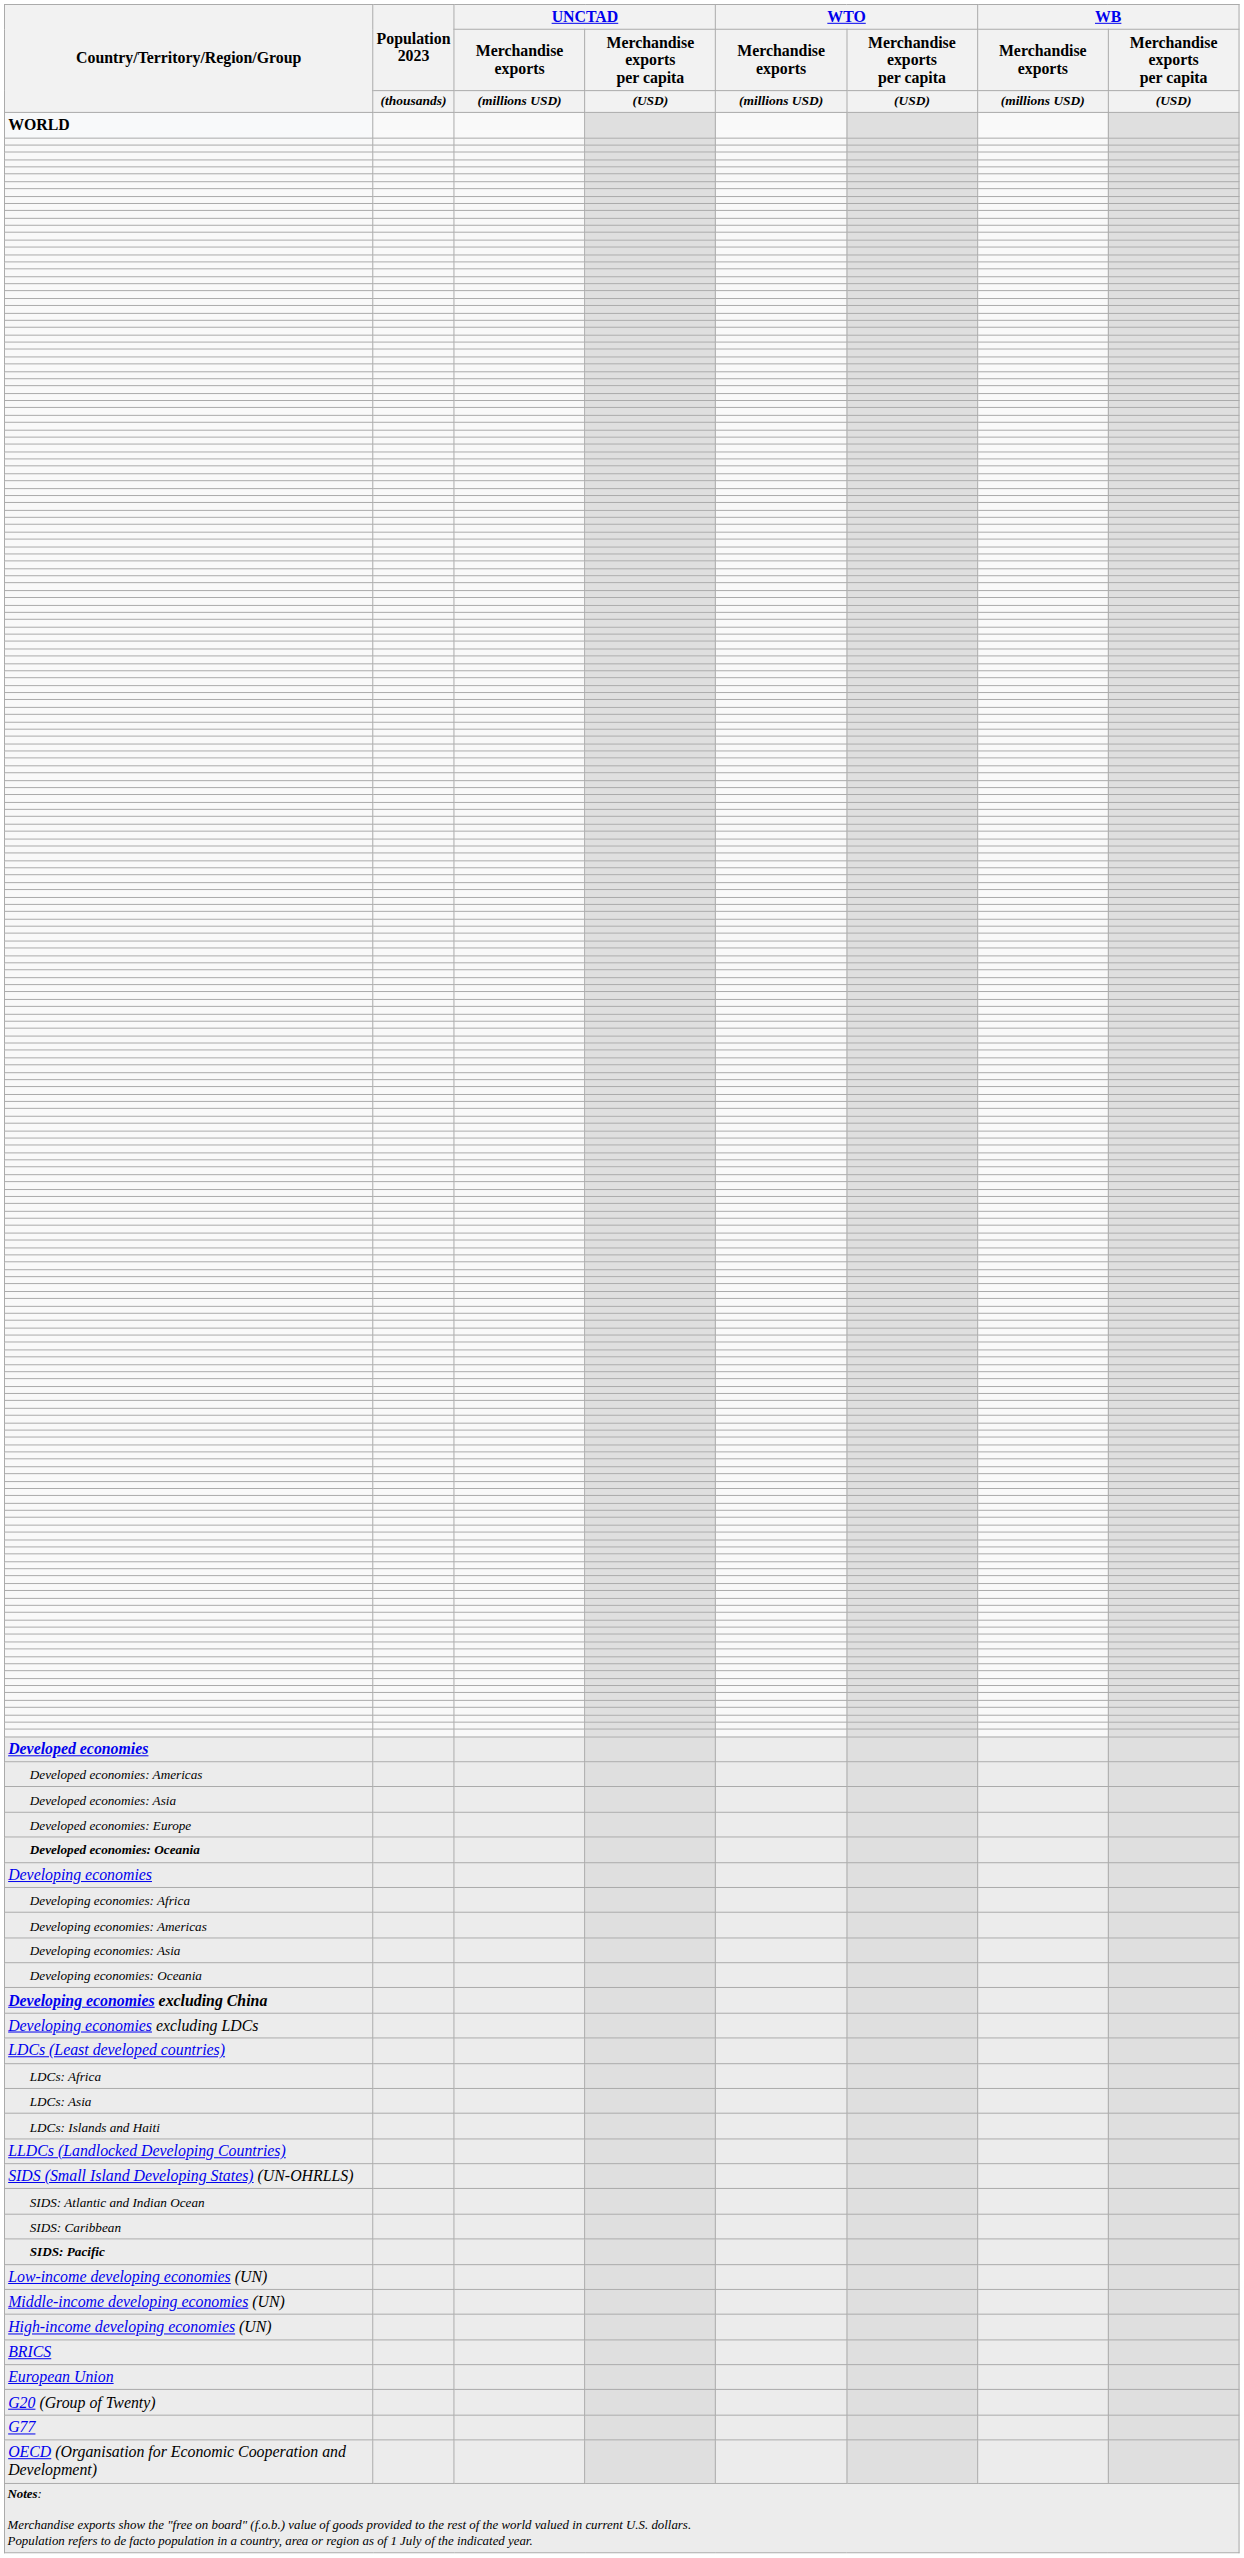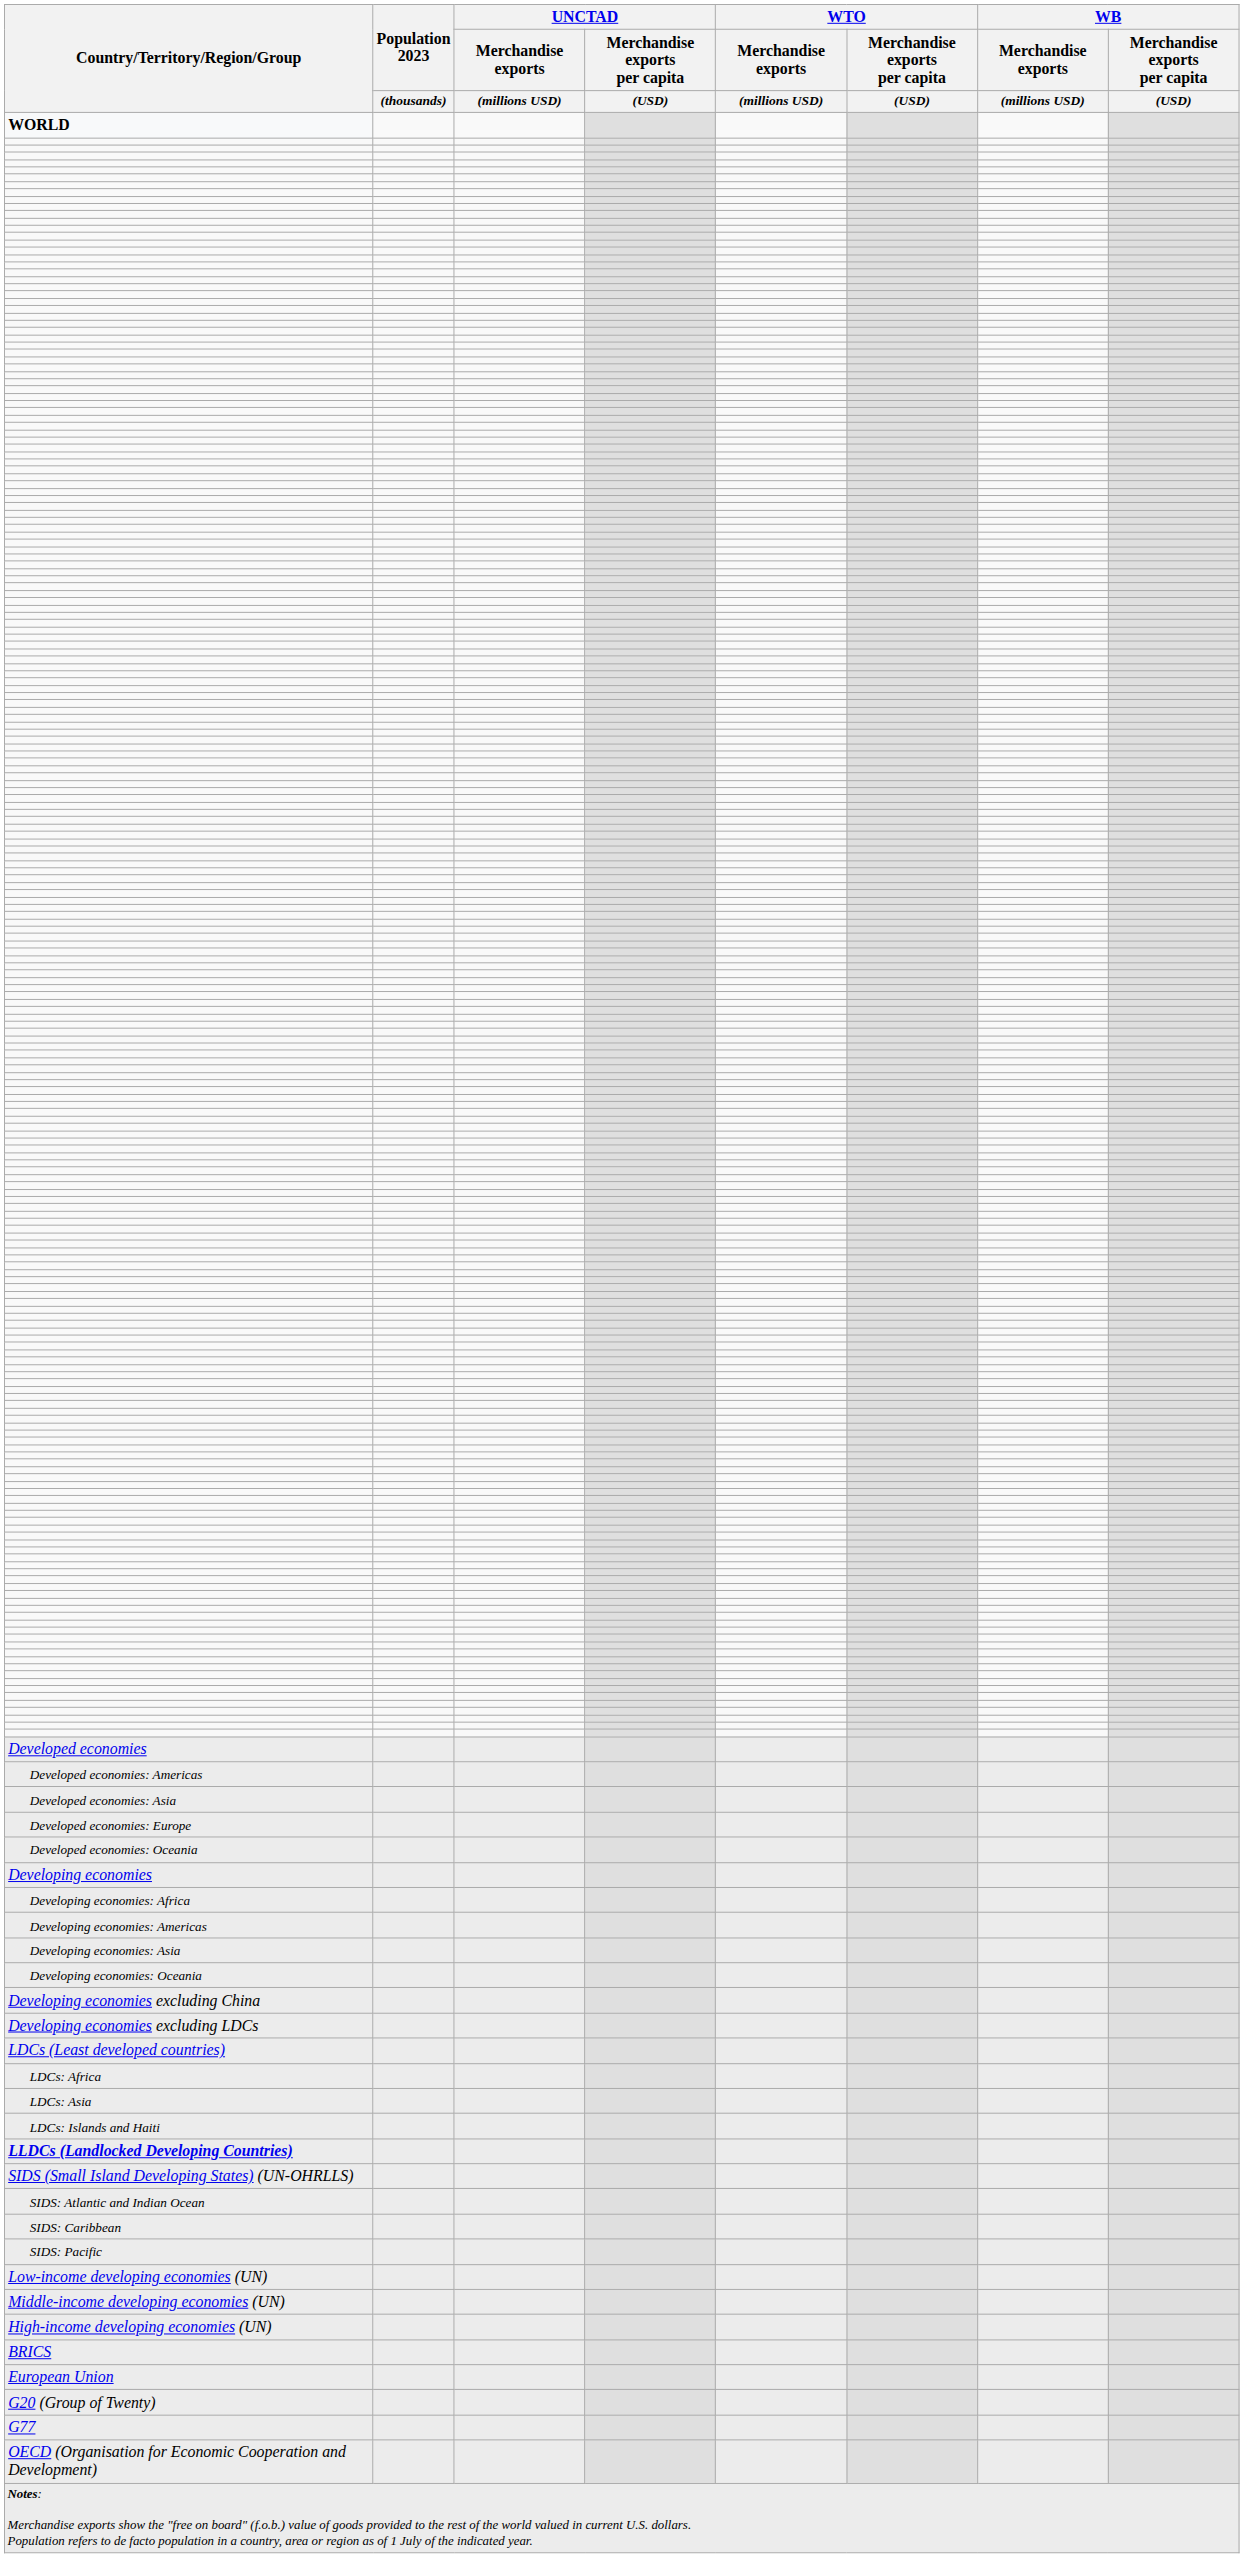Developed economies | Country/Territory/Region/Group: bold -> normal
Developed economies: Oceania | Country/Territory/Region/Group: bold -> normal
Developing economies excluding China | Country/Territory/Region/Group: bold -> normal
LLDCs (Landlocked Developing Countries) | Country/Territory/Region/Group: normal -> bold
SIDS: Pacific | Country/Territory/Region/Group: bold -> normal
